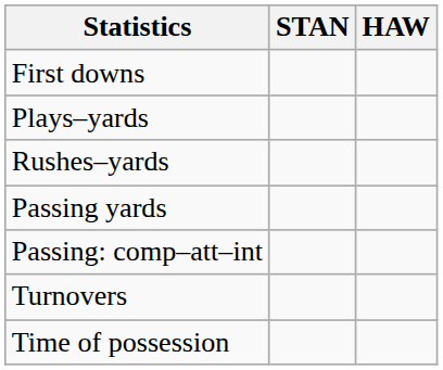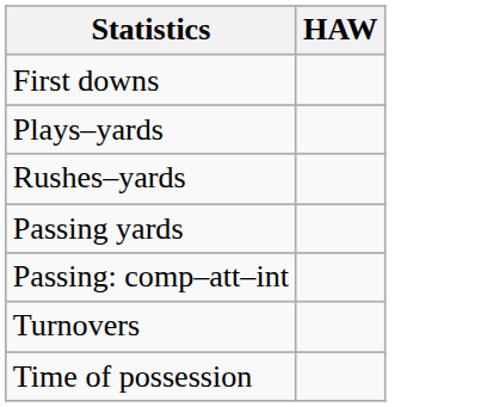- column: STAN
